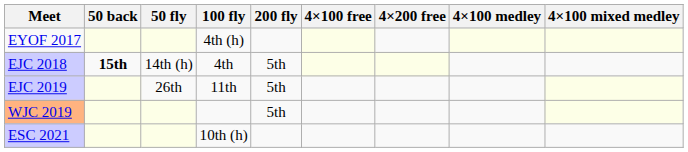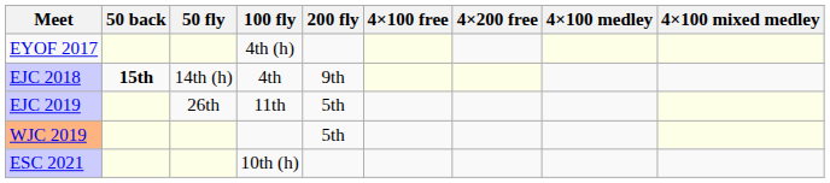EJC 2018 | 200 fly: 5th -> 9th
